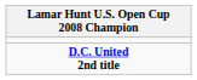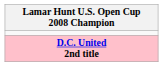row 3 | column 1: no background -> pink background
